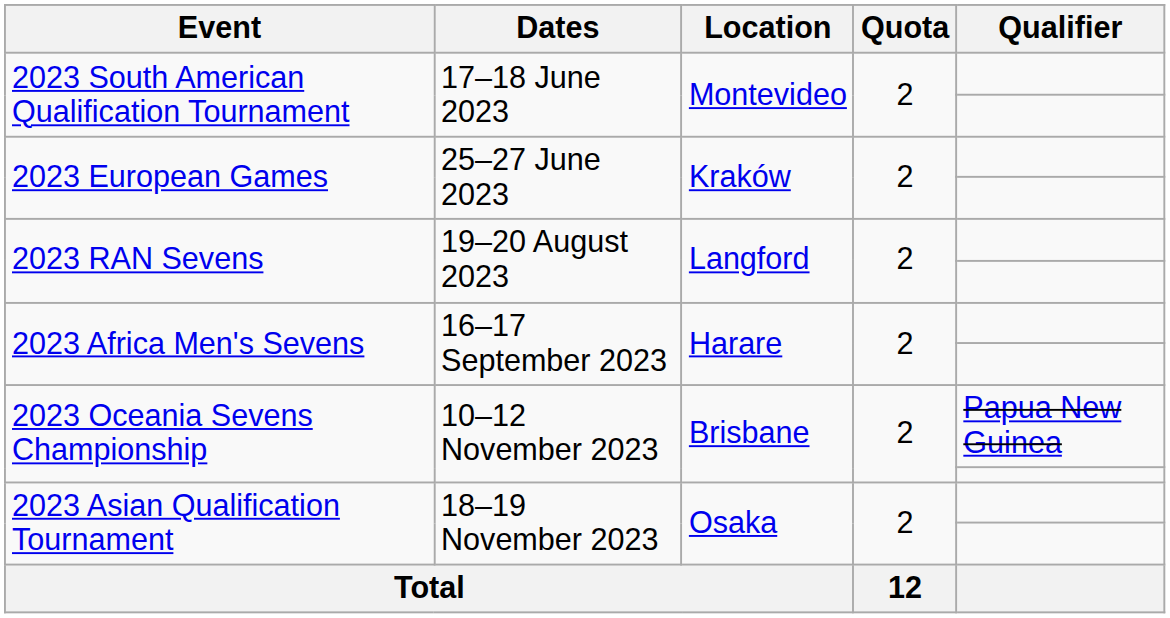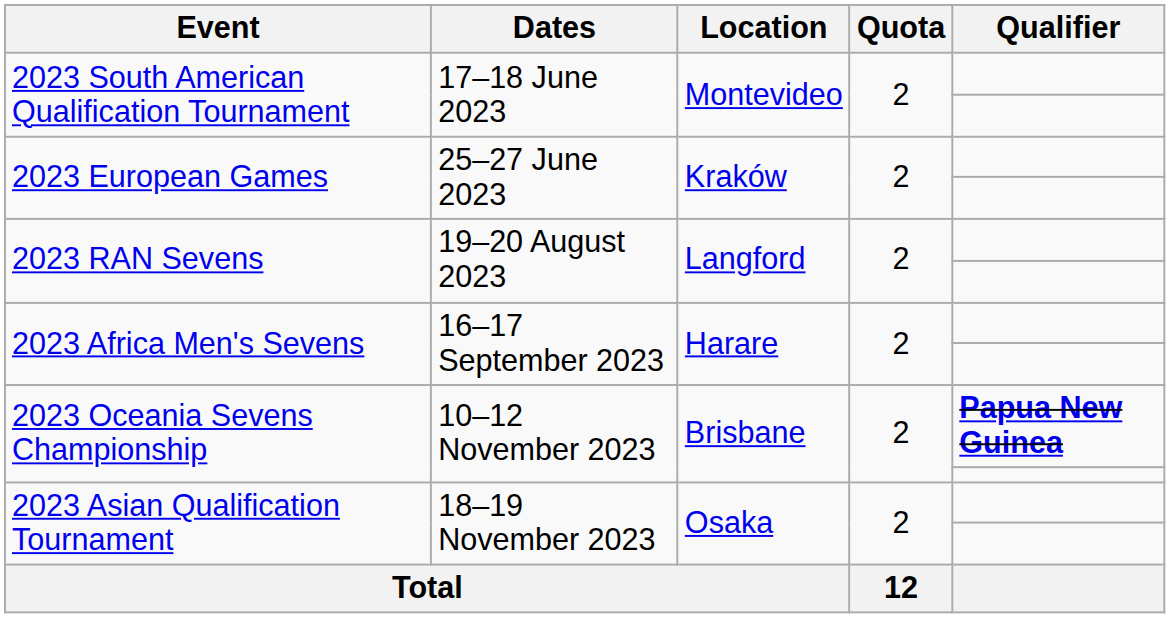row 10 | Qualifier: normal -> bold
